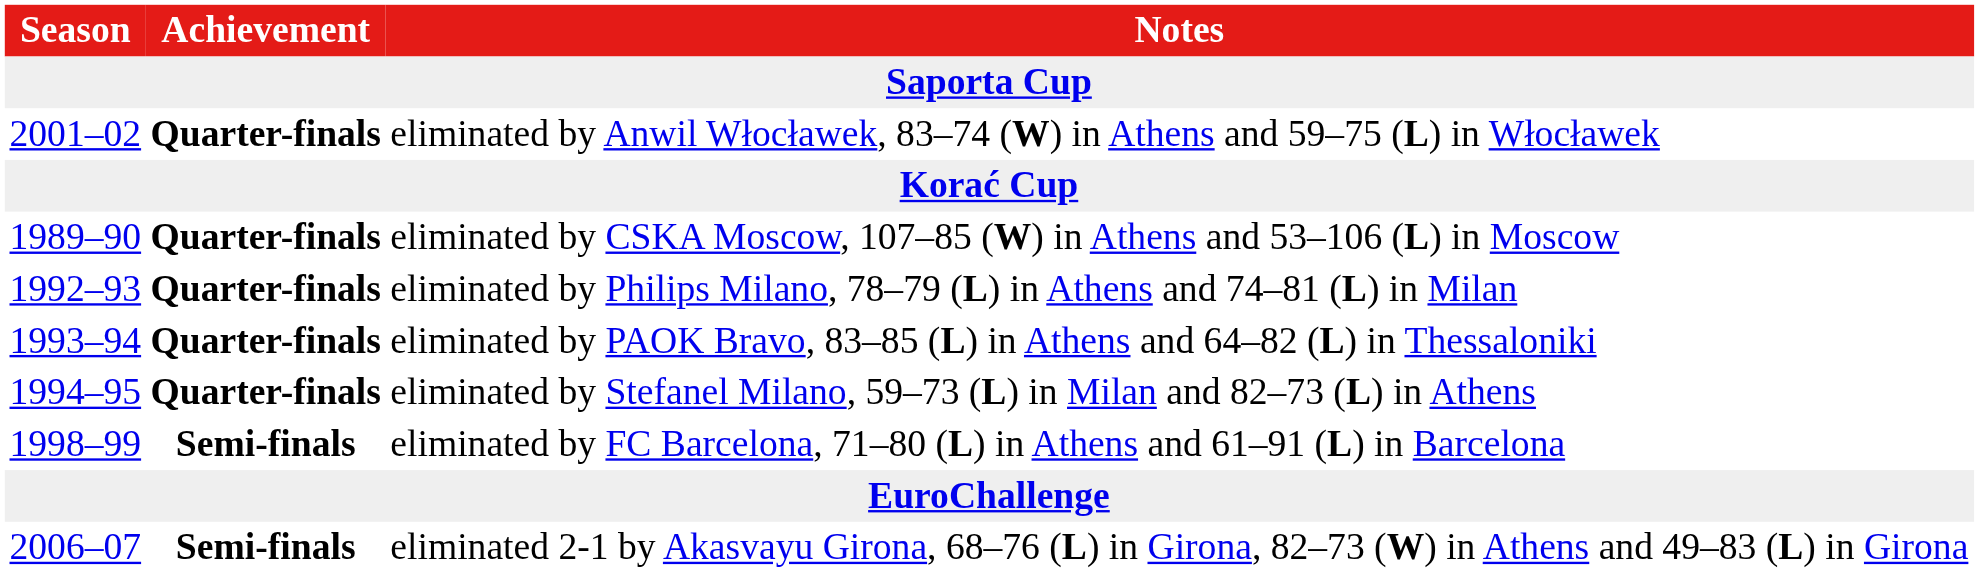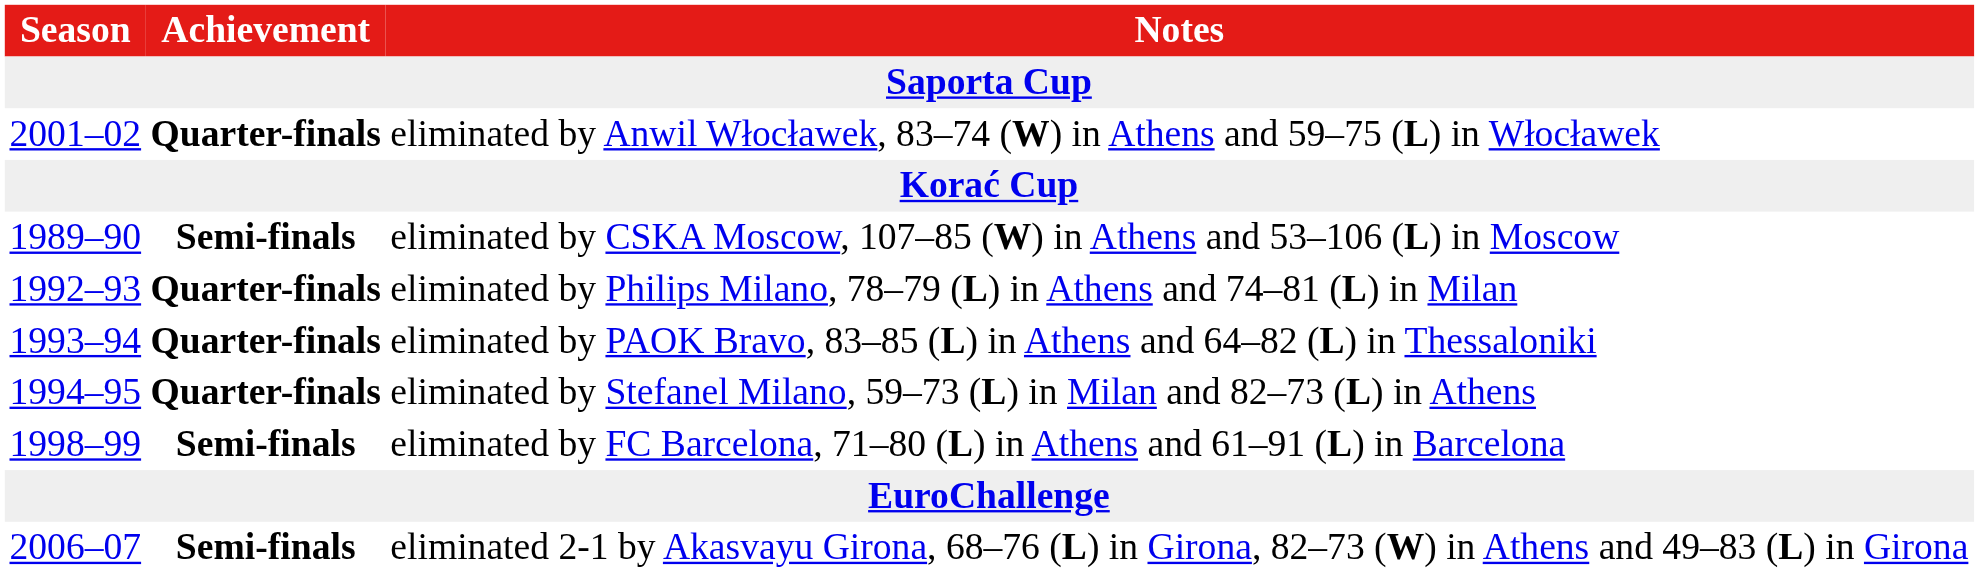row 5 | Achievement: Quarter-finals -> Semi-finals
